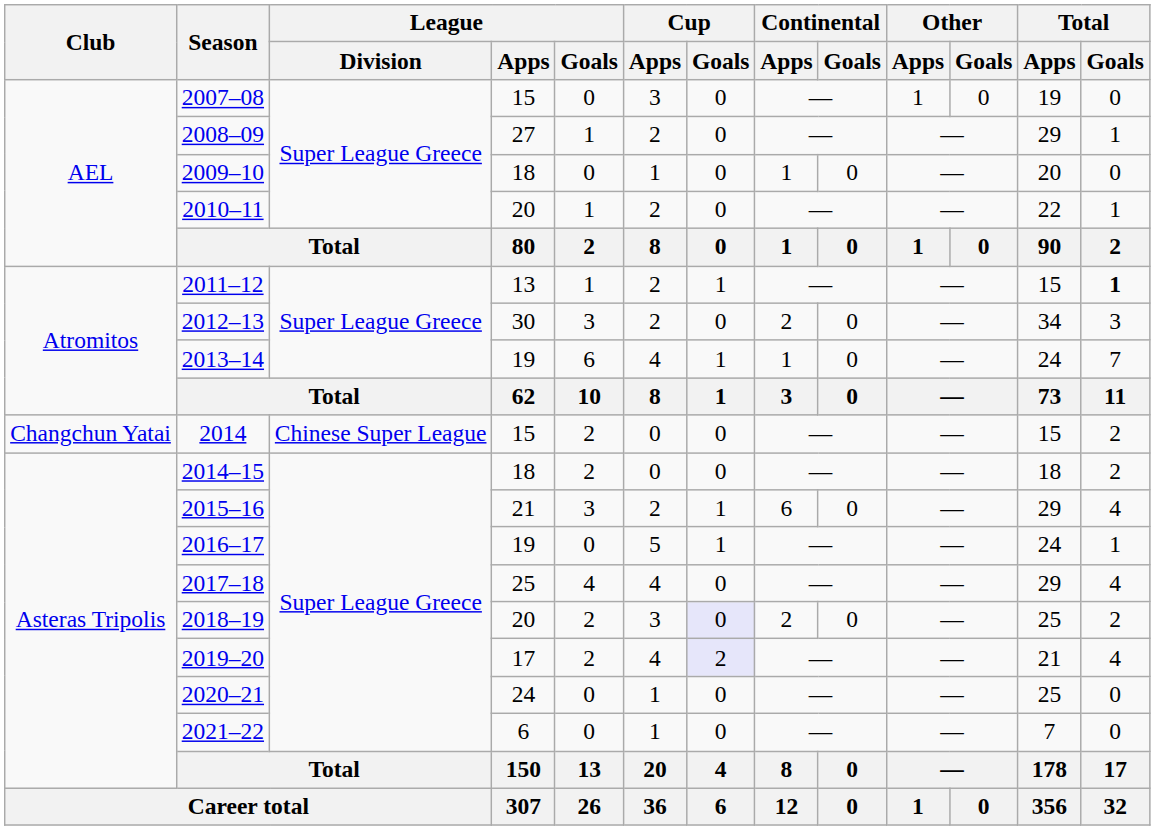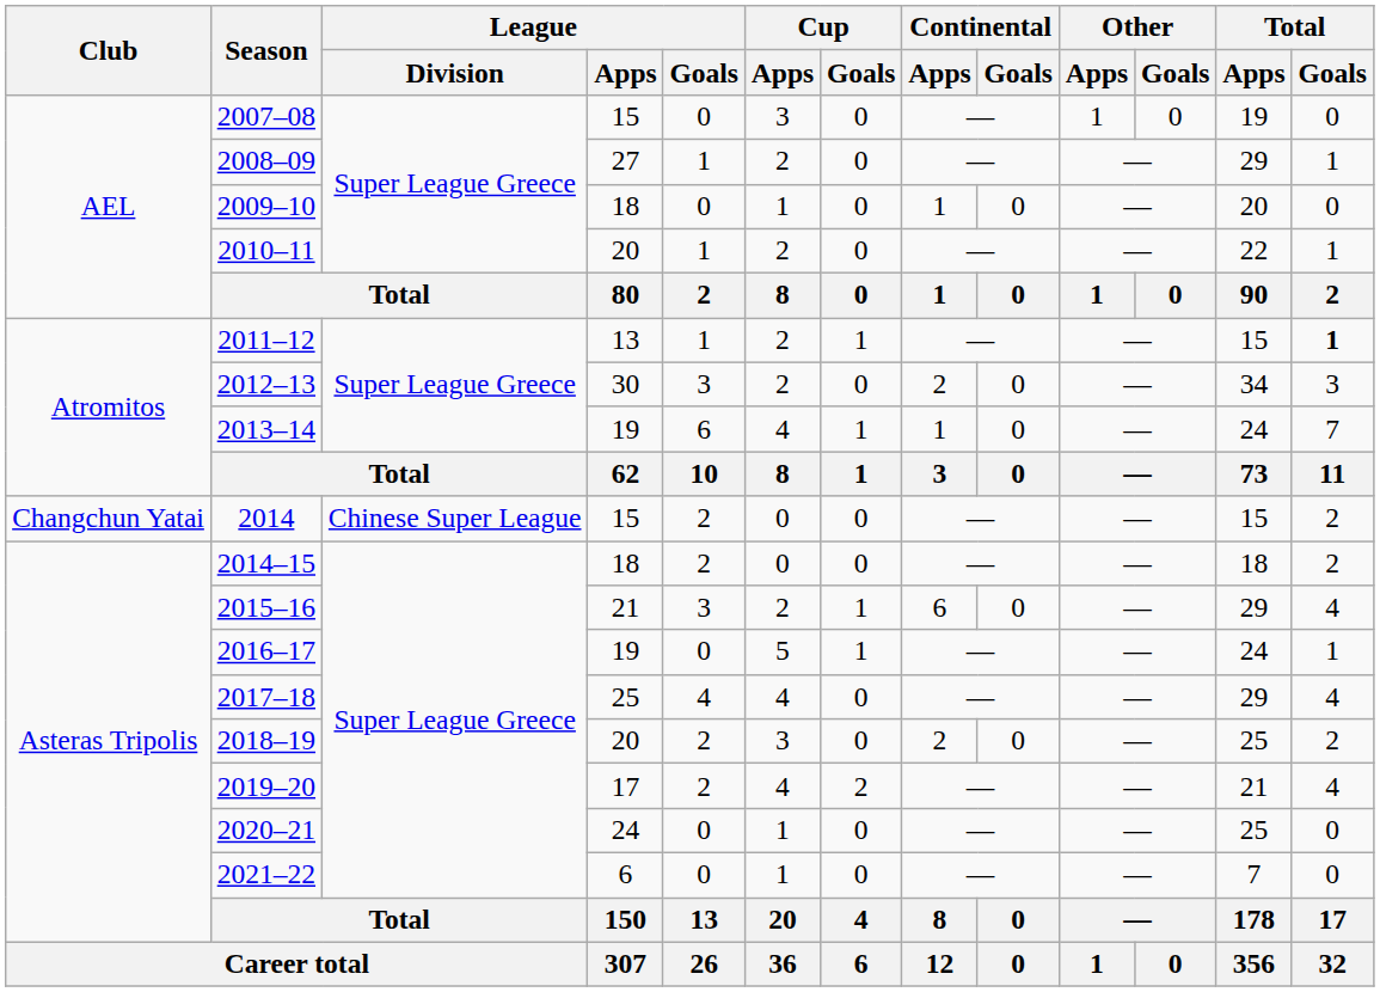2018–19 | Cup / Goals: lavender background -> no background
2019–20 | Cup / Goals: lavender background -> no background
